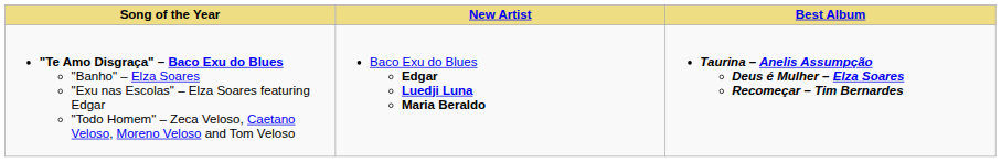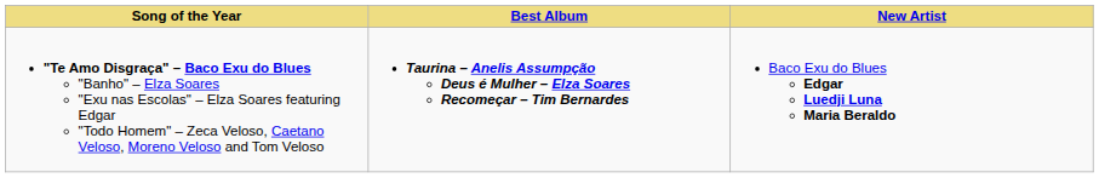columns swapped: Best Album <-> New Artist
